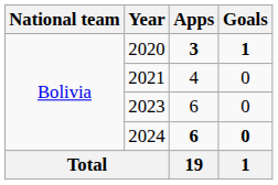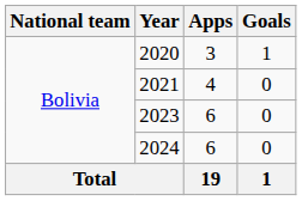2020 | Apps: bold -> normal
2020 | Goals: bold -> normal
2024 | Apps: bold -> normal
2024 | Goals: bold -> normal
